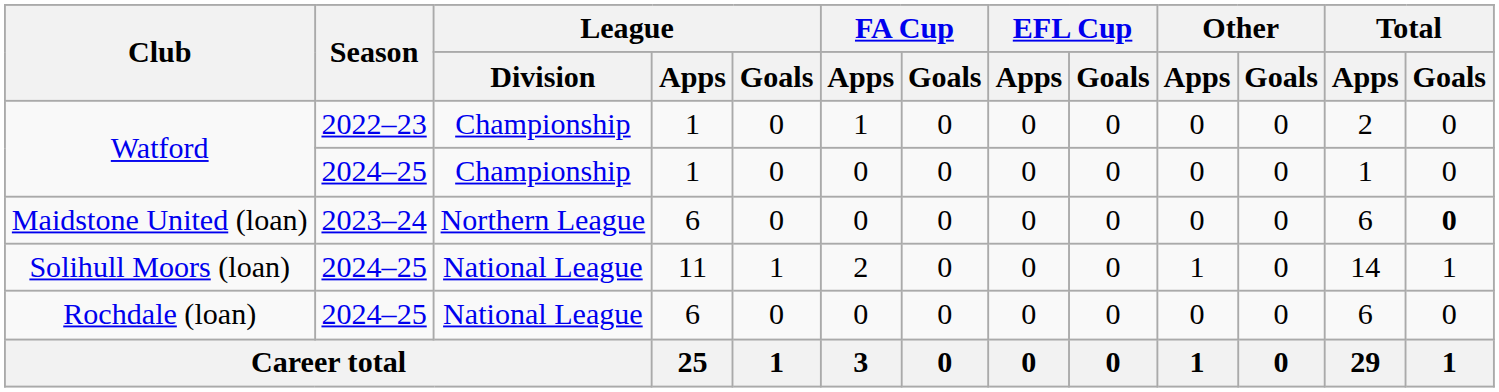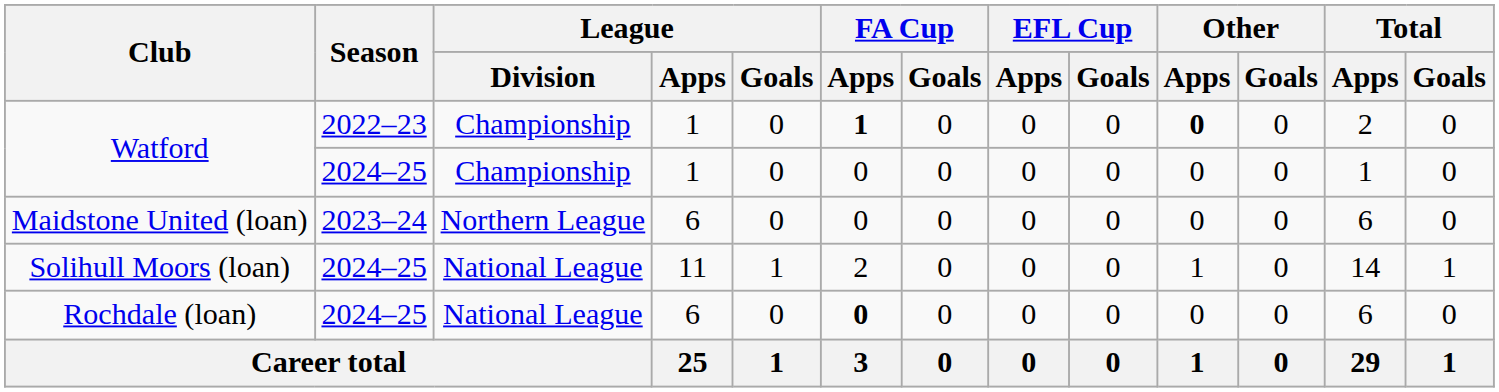Watford / 2022–23 | FA Cup / Apps: normal -> bold
Watford / 2022–23 | Other / Apps: normal -> bold
Maidstone United (loan) | Total / Goals: bold -> normal
Rochdale (loan) | FA Cup / Apps: normal -> bold
